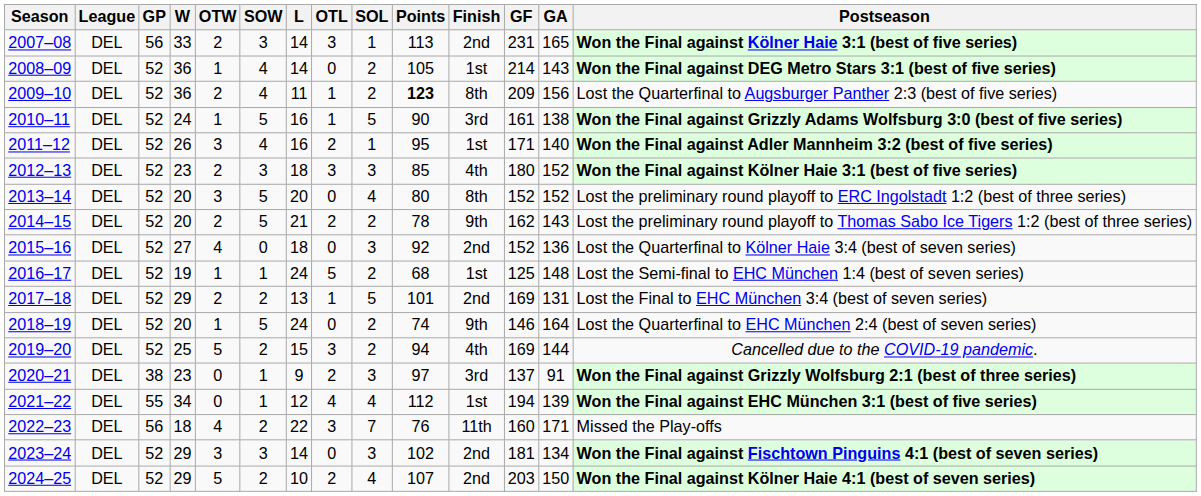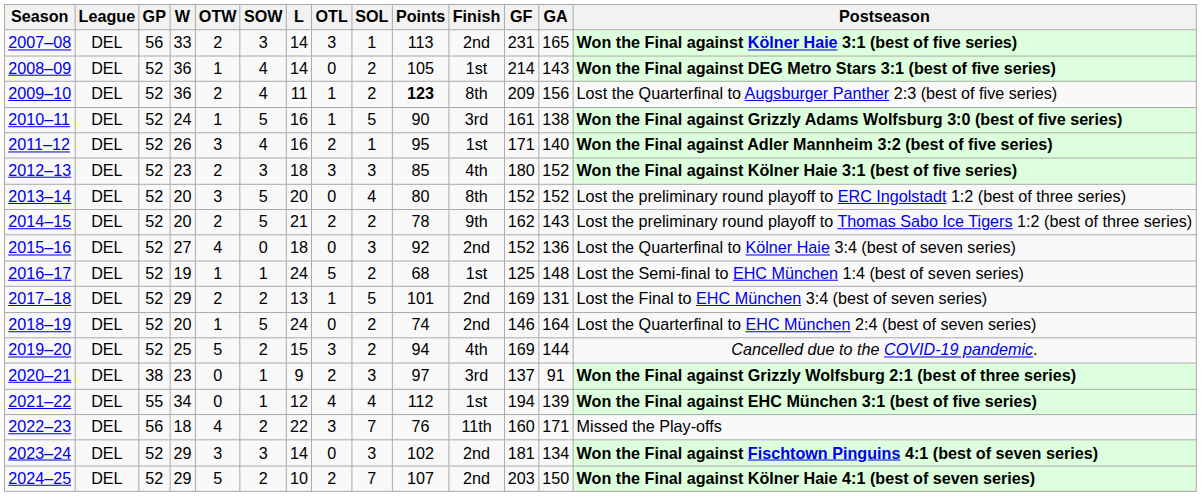2018–19 | Finish: 9th -> 2nd
2024–25 | SOL: 4 -> 7
